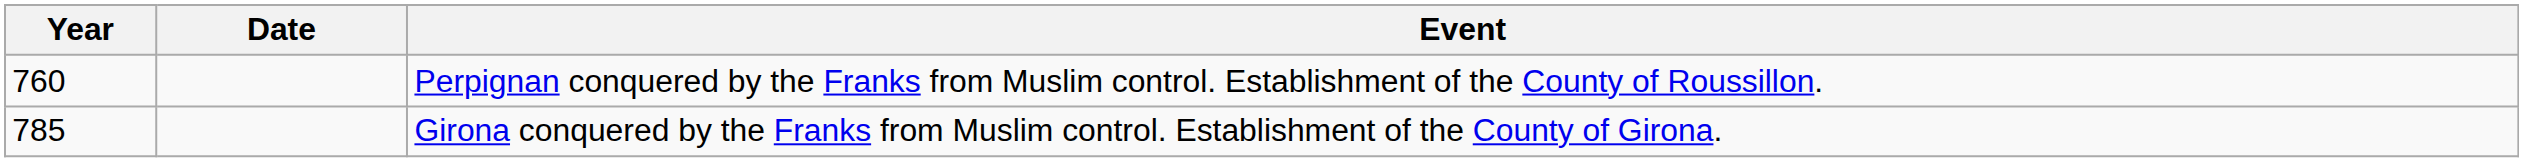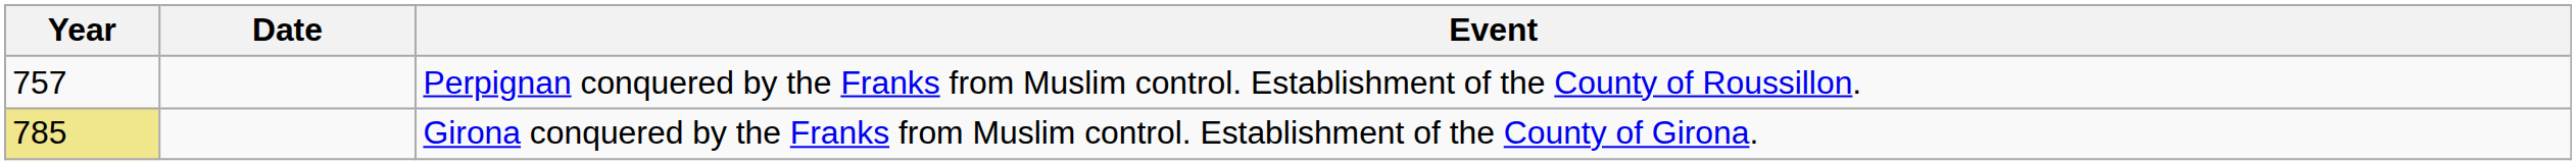row 2 | Year: 760 -> 757
row 3 | Year: no background -> khaki background
